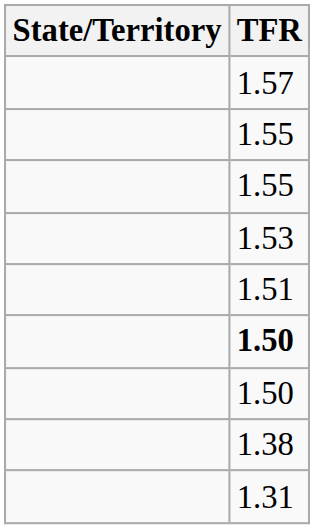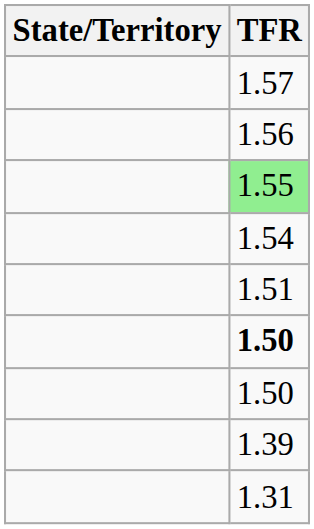row 3 | TFR: 1.55 -> 1.56
row 4 | TFR: no background -> lightgreen background
row 5 | TFR: 1.53 -> 1.54
row 9 | TFR: 1.38 -> 1.39
